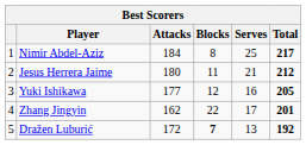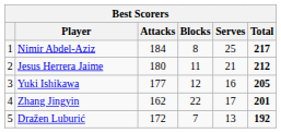Dražen Luburić | Blocks: bold -> normal
